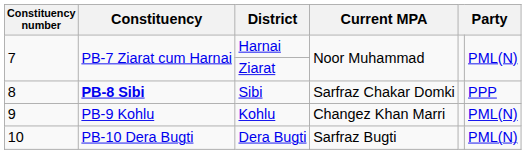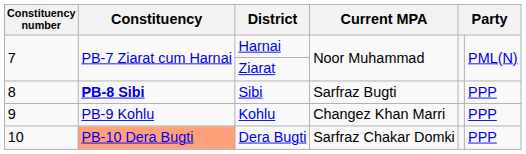Sibi | Current MPA: Sarfraz Chakar Domki -> Sarfraz Bugti
Kohlu | column 6: PML(N) -> PPP
Dera Bugti | Constituency: no background -> lightsalmon background
Dera Bugti | Current MPA: Sarfraz Bugti -> Sarfraz Chakar Domki
Dera Bugti | column 6: PML(N) -> PPP
